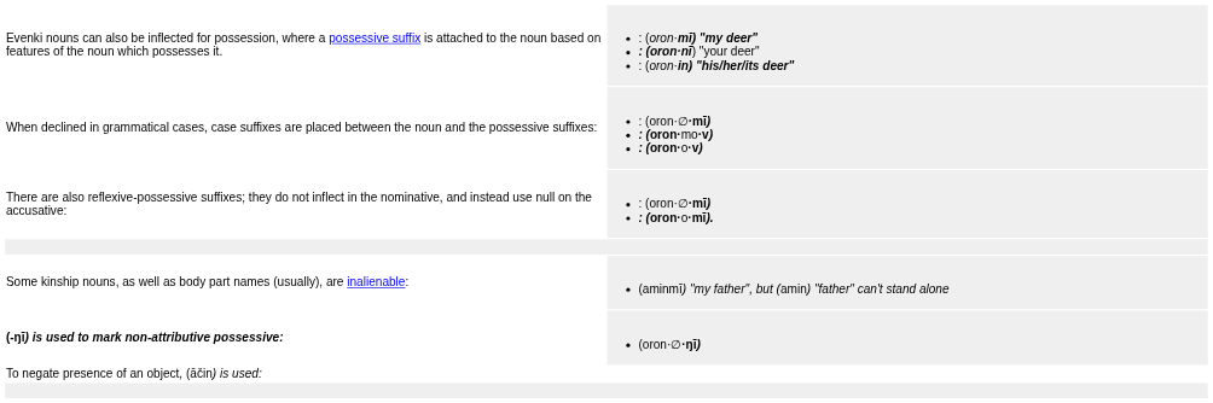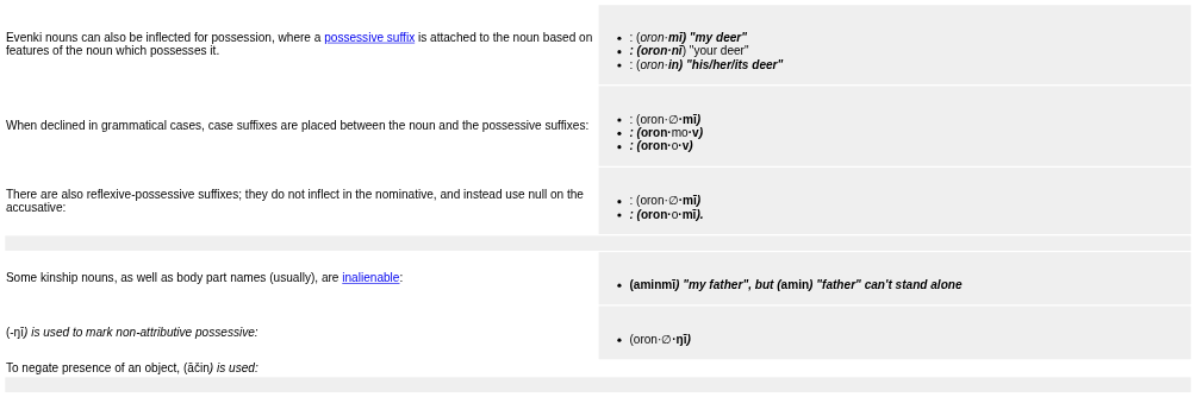row 4 | column 2: normal -> bold
row 5 | column 1: bold -> normal
